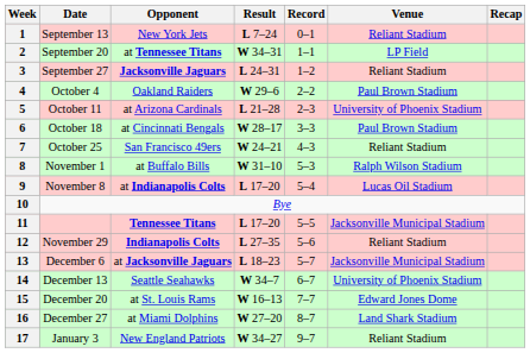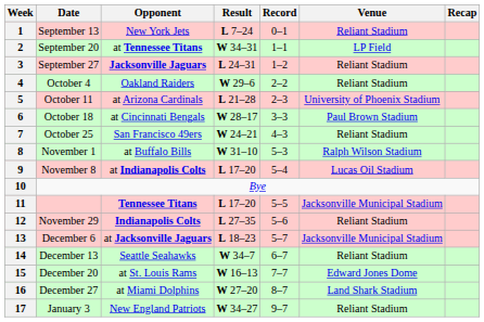4 | Venue: Paul Brown Stadium -> Reliant Stadium
14 | Venue: University of Phoenix Stadium -> Reliant Stadium
